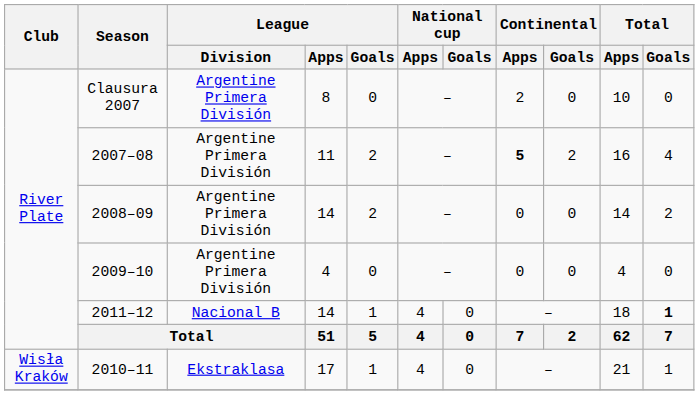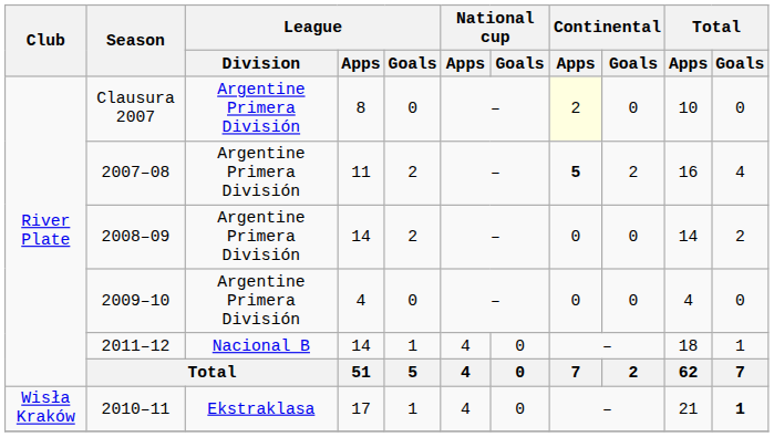Clausura 2007 | Continental / Apps: no background -> lightyellow background
2011–12 | Total / Goals: bold -> normal
2010–11 | Total / Goals: normal -> bold
